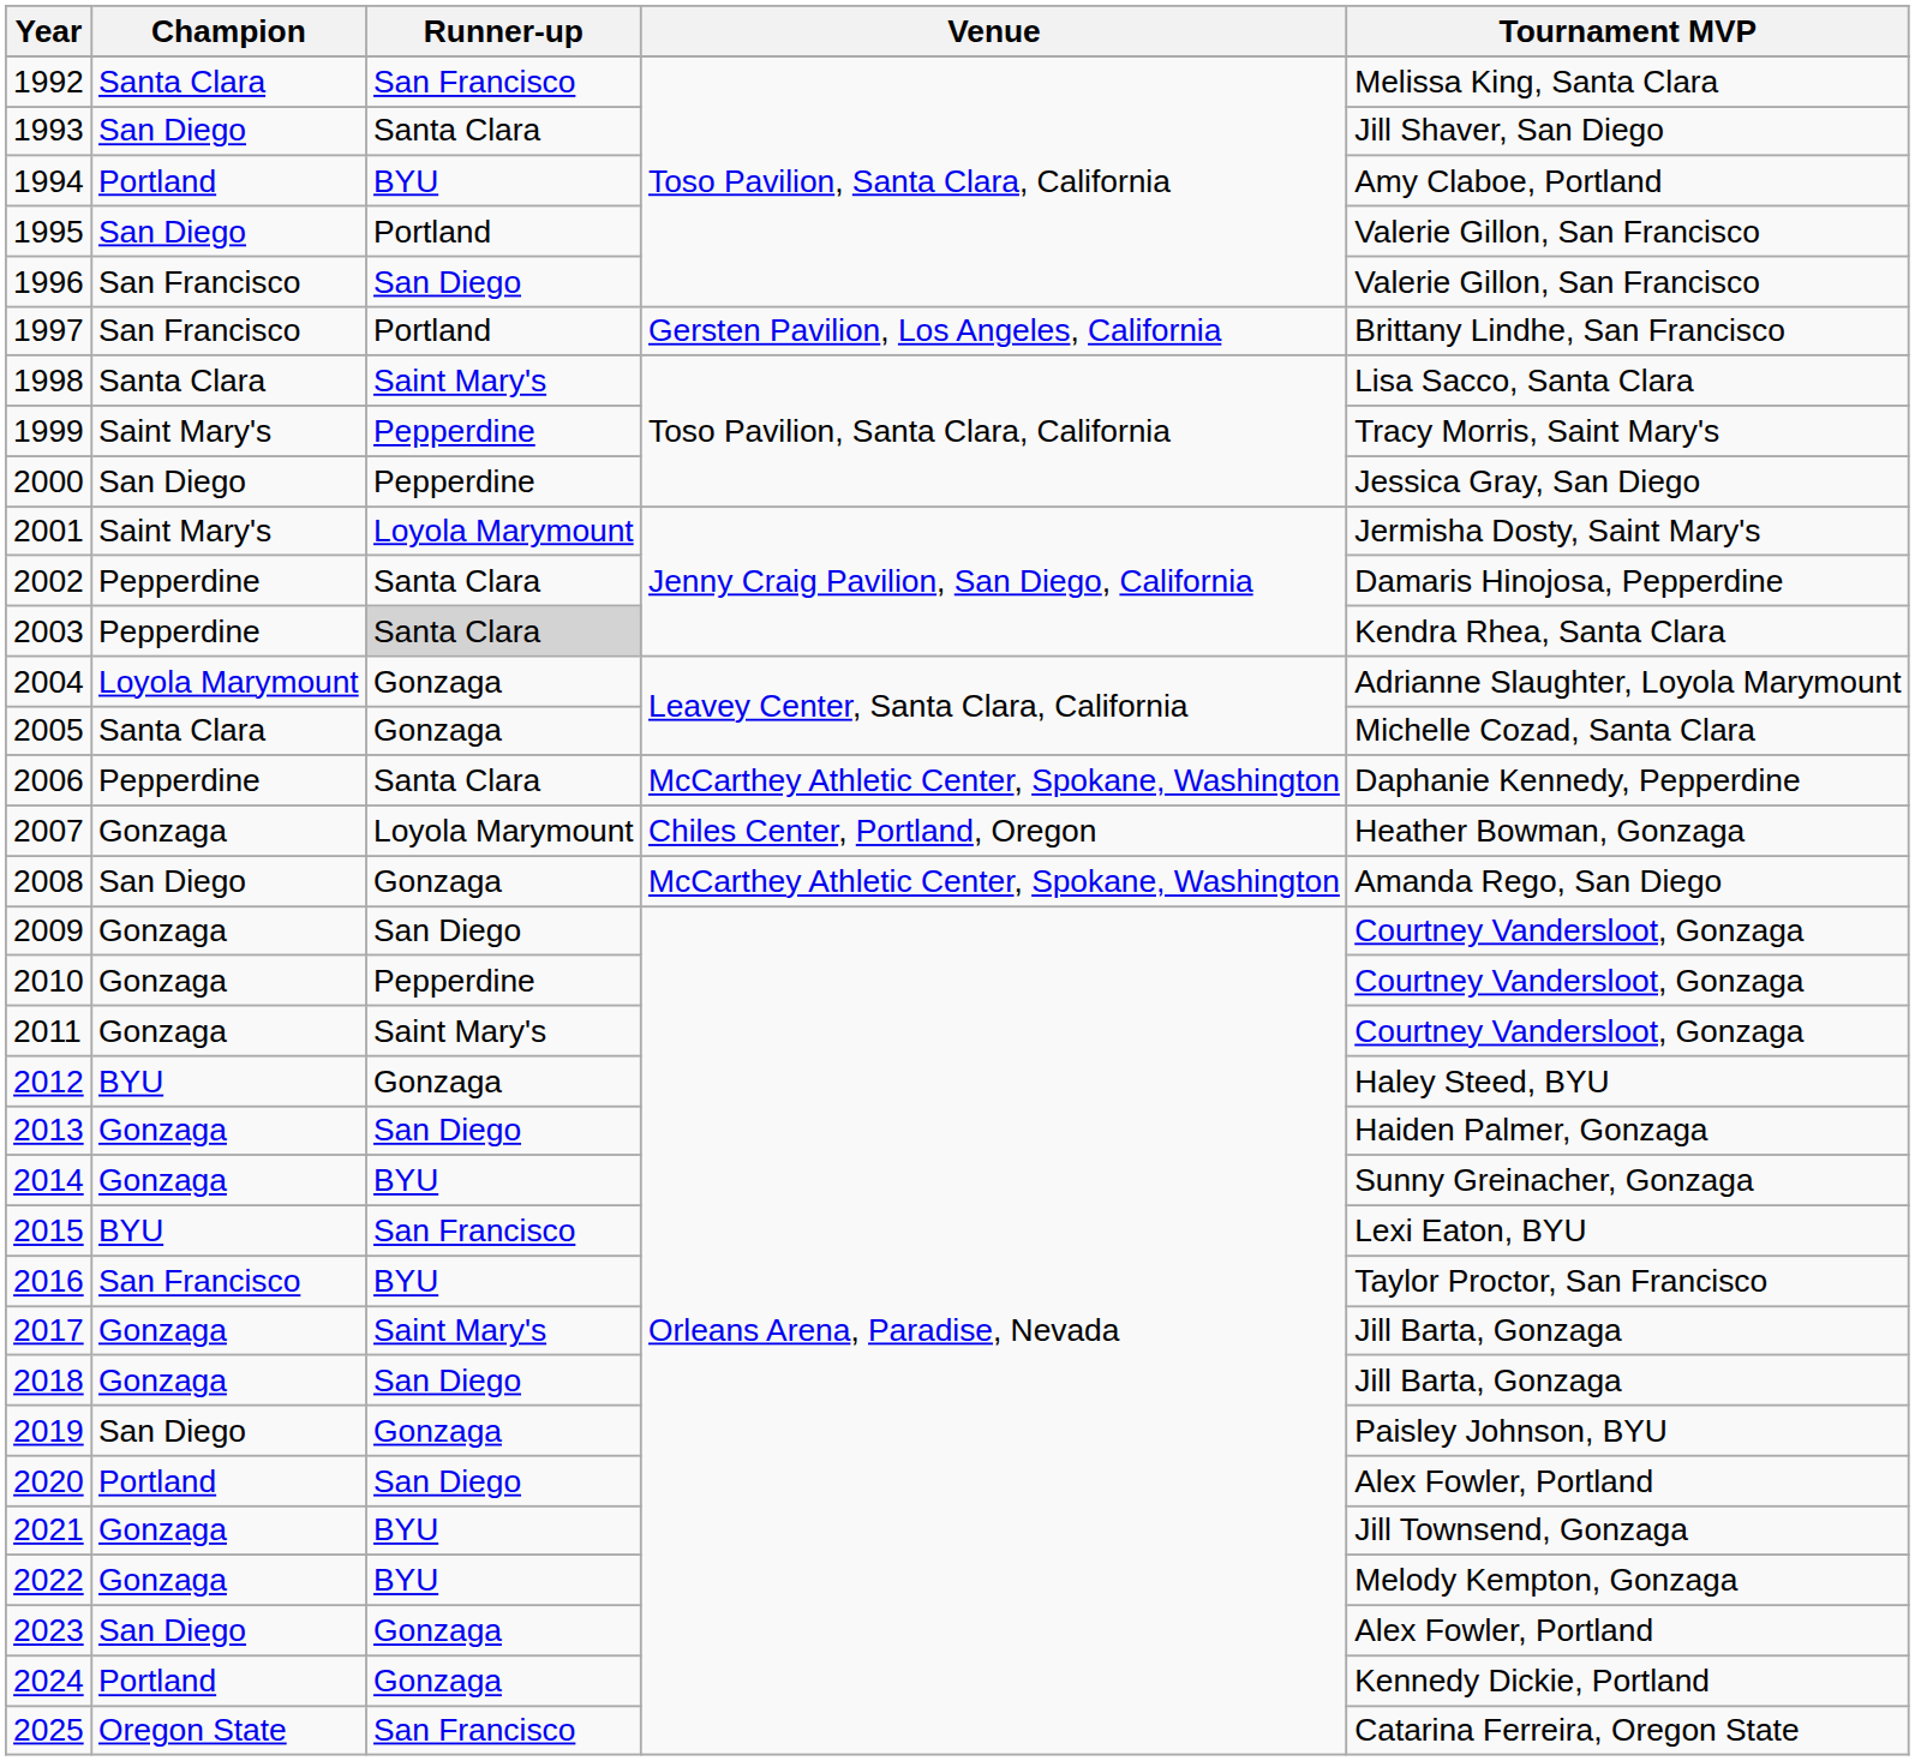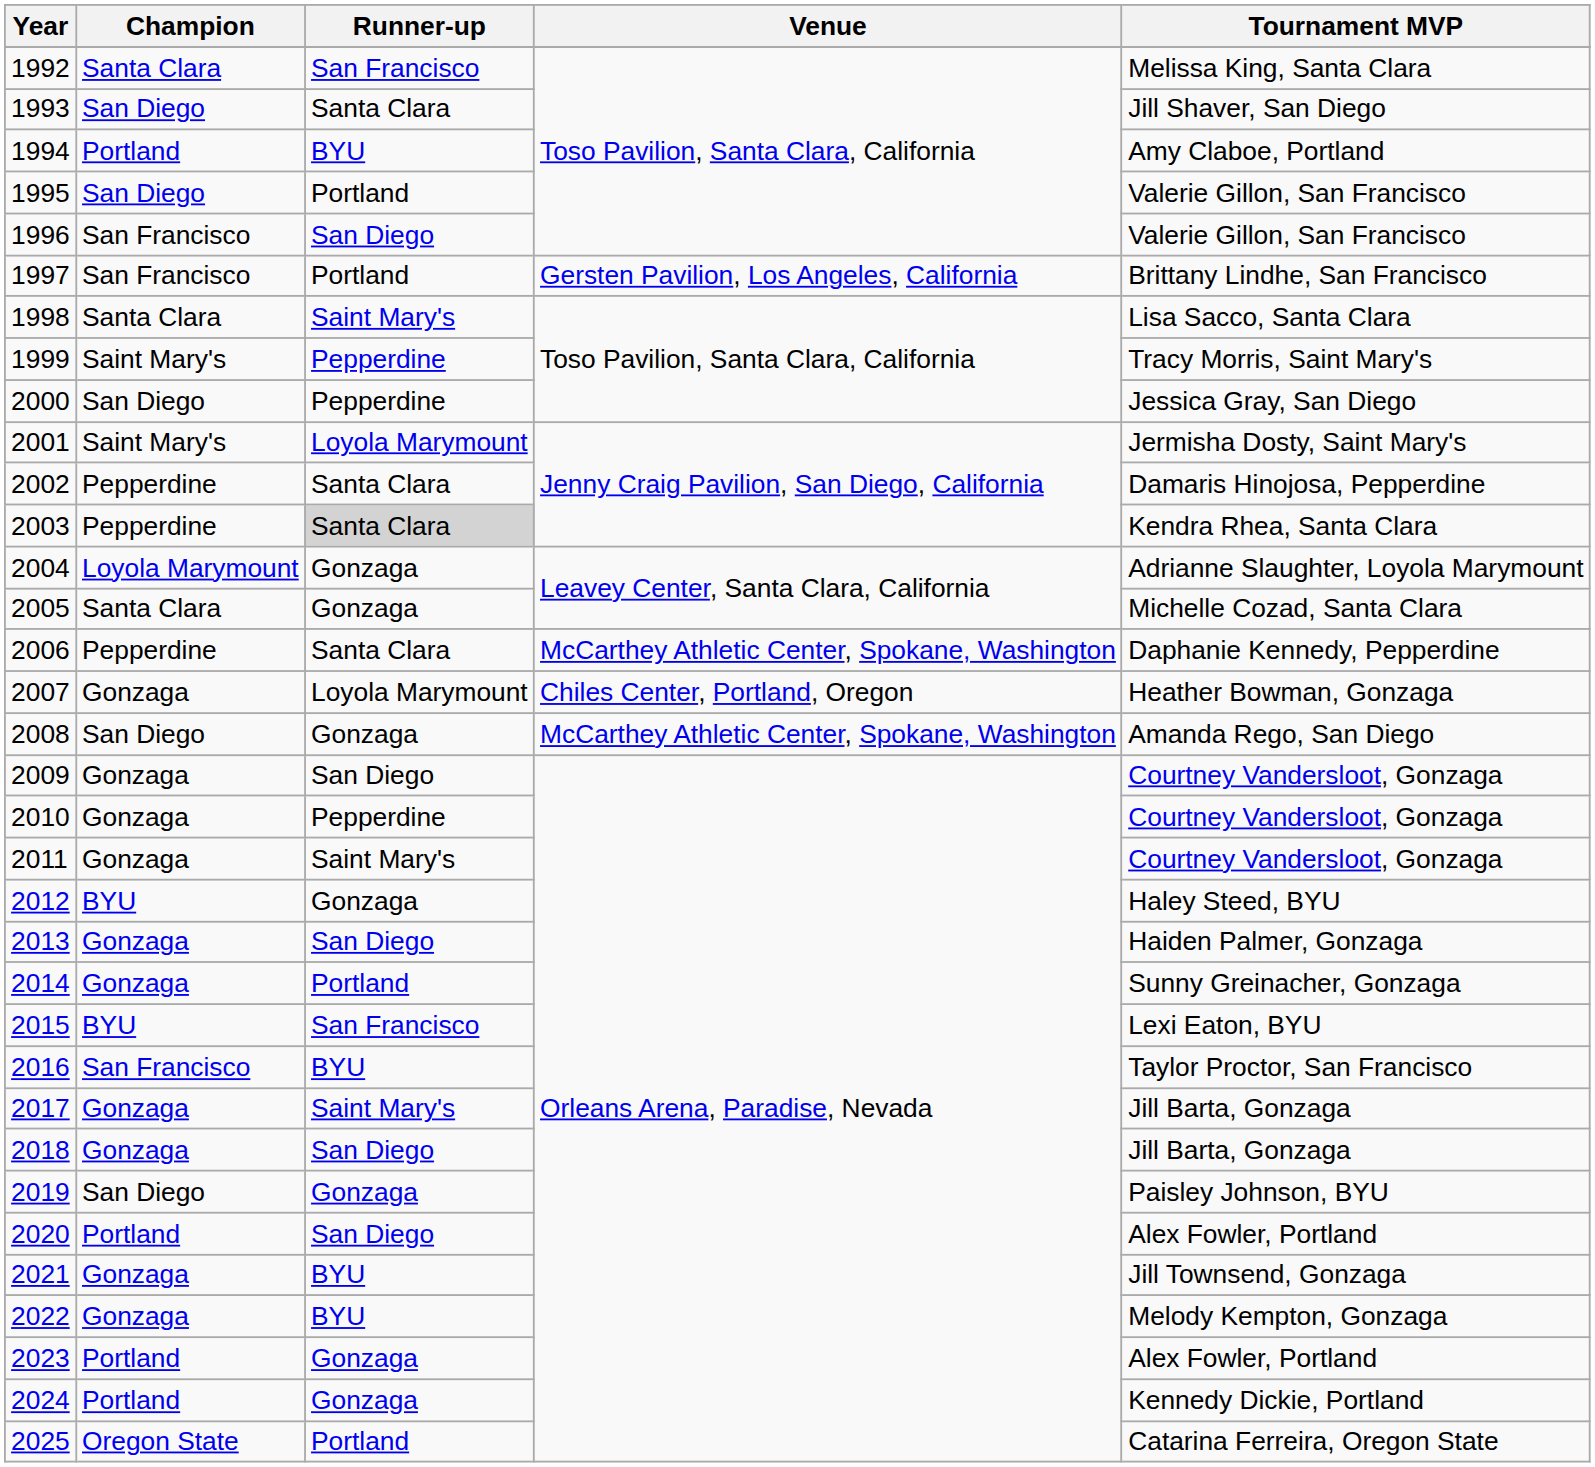2014 | Runner-up: BYU -> Portland
2023 | Champion: San Diego -> Portland
2025 | Runner-up: San Francisco -> Portland
